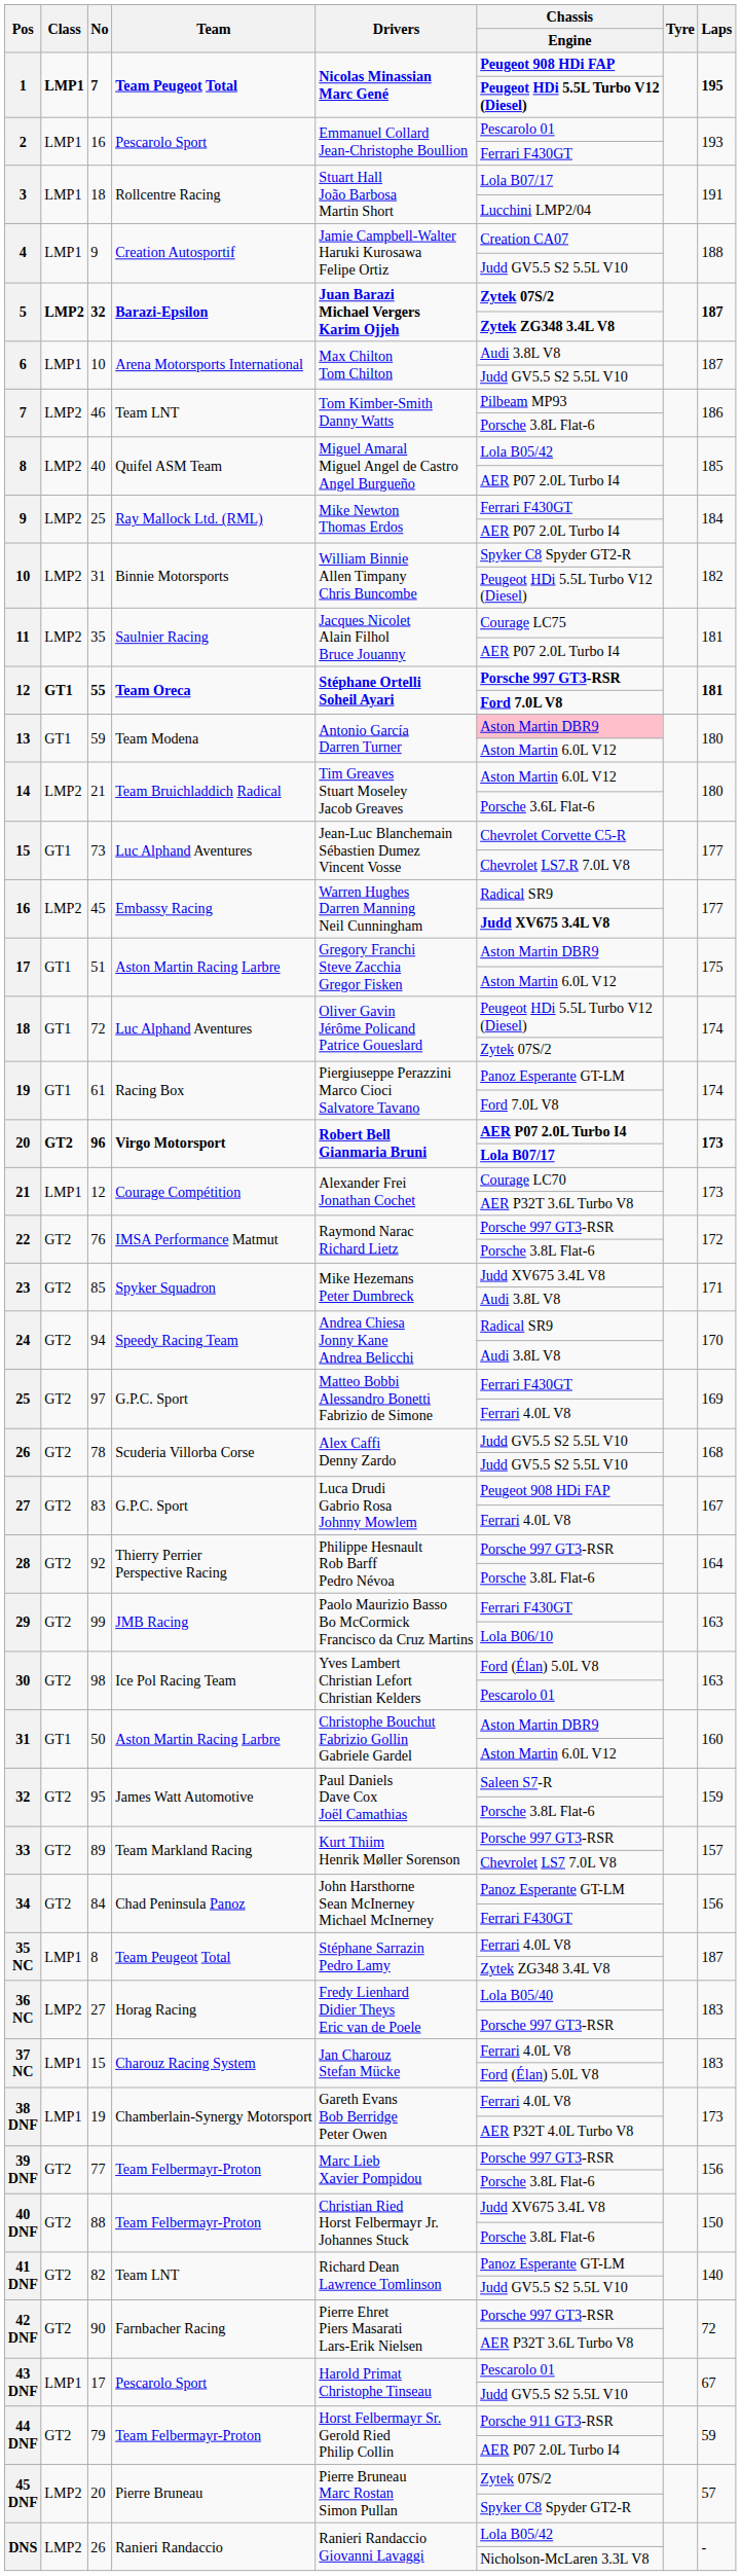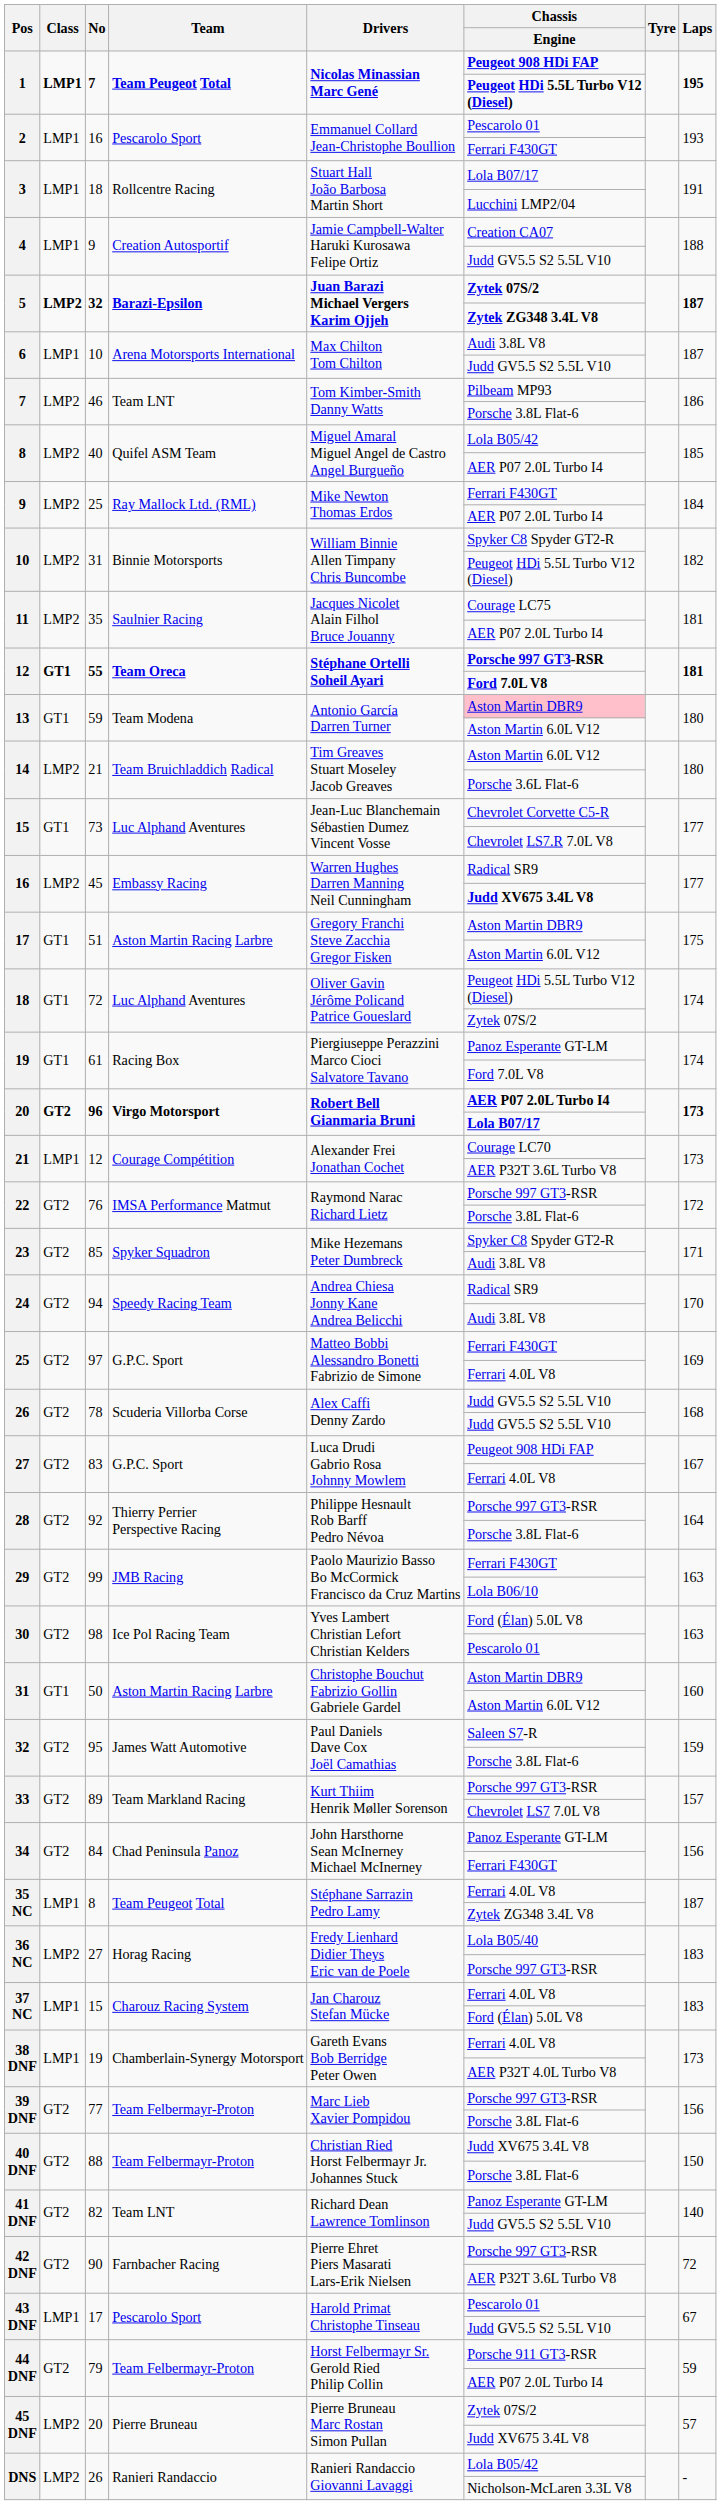row 47 | Chassis / Engine: Judd XV675 3.4L V8 -> Spyker C8 Spyder GT2-R
row 92 | Chassis / Engine: Spyker C8 Spyder GT2-R -> Judd XV675 3.4L V8
